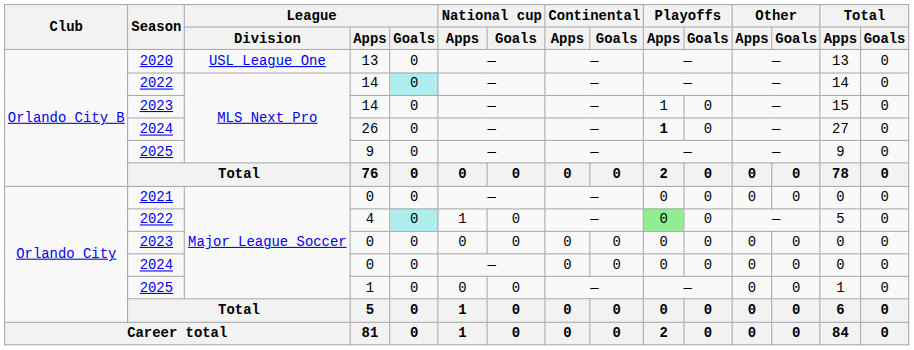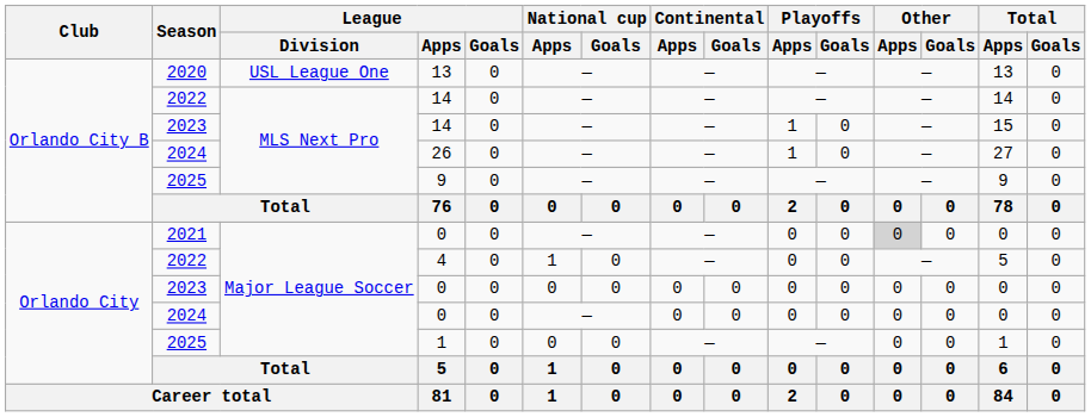2022 / 14 | League / Goals: paleturquoise background -> no background
26 | Playoffs / Apps: bold -> normal
2021 / 0 | Other / Apps: no background -> lightgrey background
4 | League / Goals: paleturquoise background -> no background
4 | Playoffs / Apps: lightgreen background -> no background
